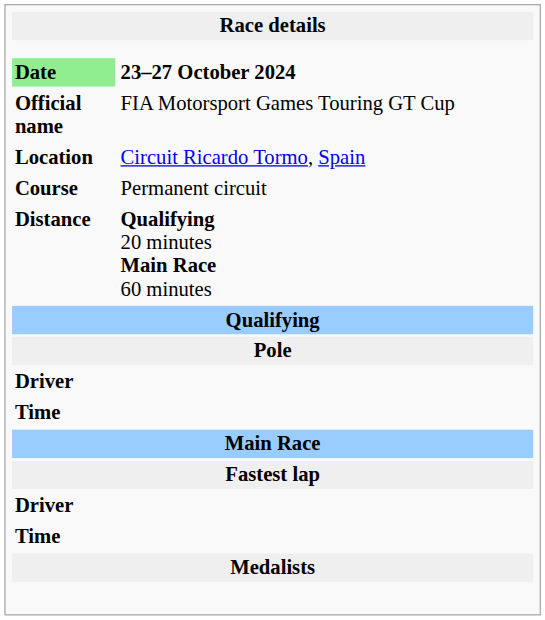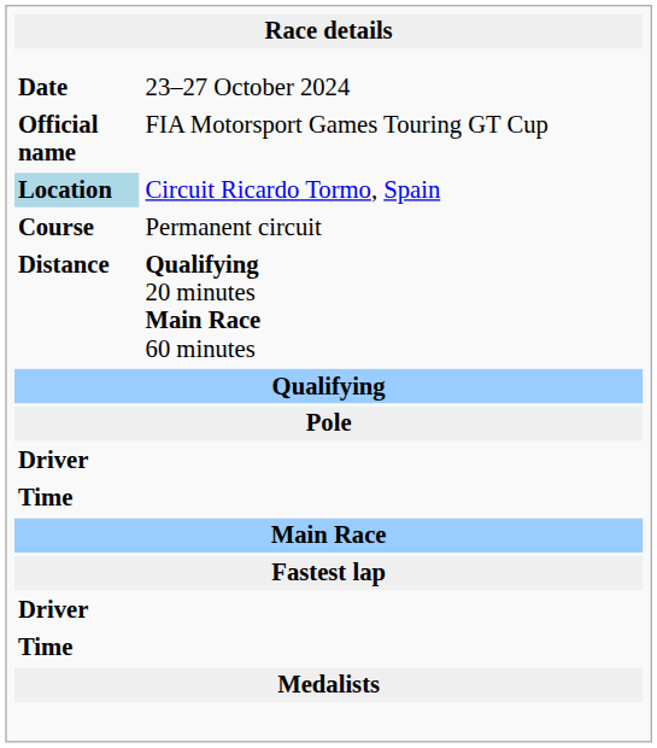Date | column 1: lightgreen background -> no background
Date | column 2: bold -> normal
Location | column 1: no background -> lightblue background
